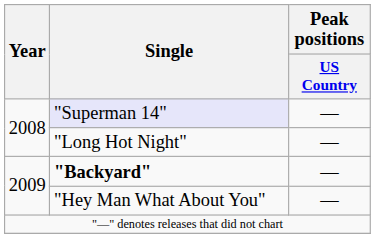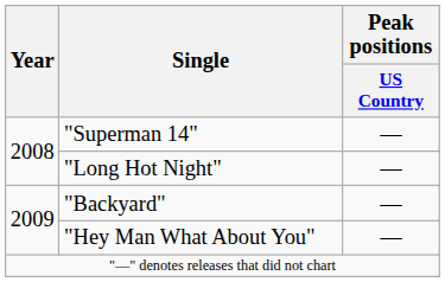"Superman 14" | Single: lavender background -> no background
"Backyard" | Single: bold -> normal
